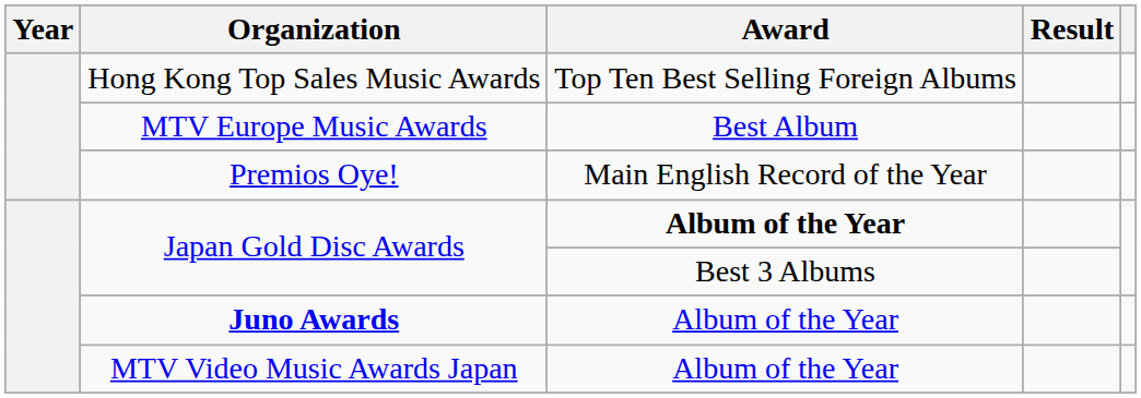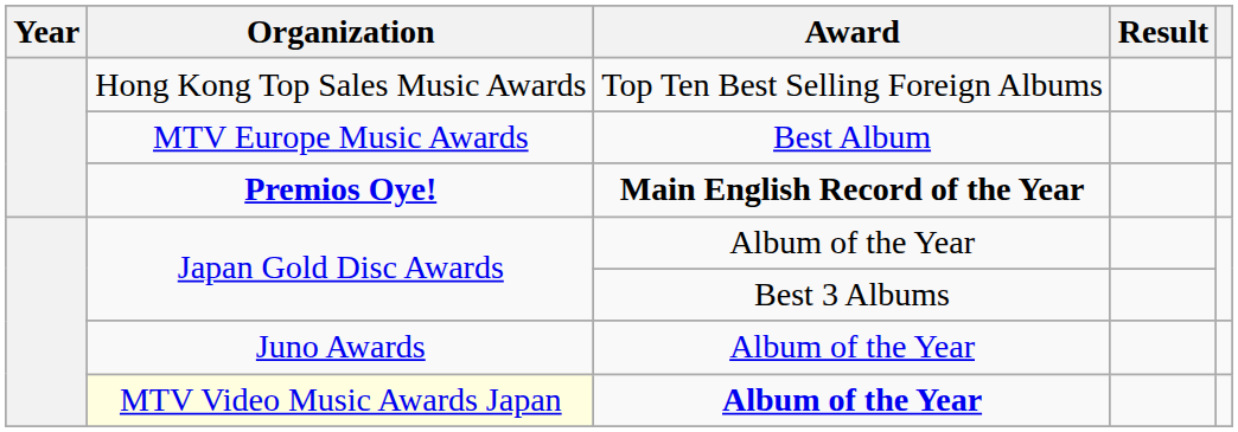Premios Oye! | Organization: normal -> bold
Premios Oye! | Award: normal -> bold
Japan Gold Disc Awards / Album of the Year | Award: bold -> normal
Juno Awards | Organization: bold -> normal
MTV Video Music Awards Japan | Organization: no background -> lightyellow background
MTV Video Music Awards Japan | Award: normal -> bold
